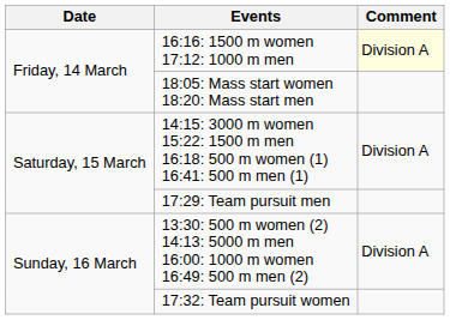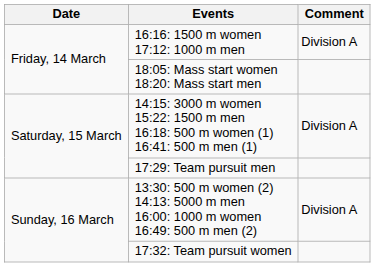16:16: 1500 m women 17:12: 1000 m men | Comment: lightyellow background -> no background
